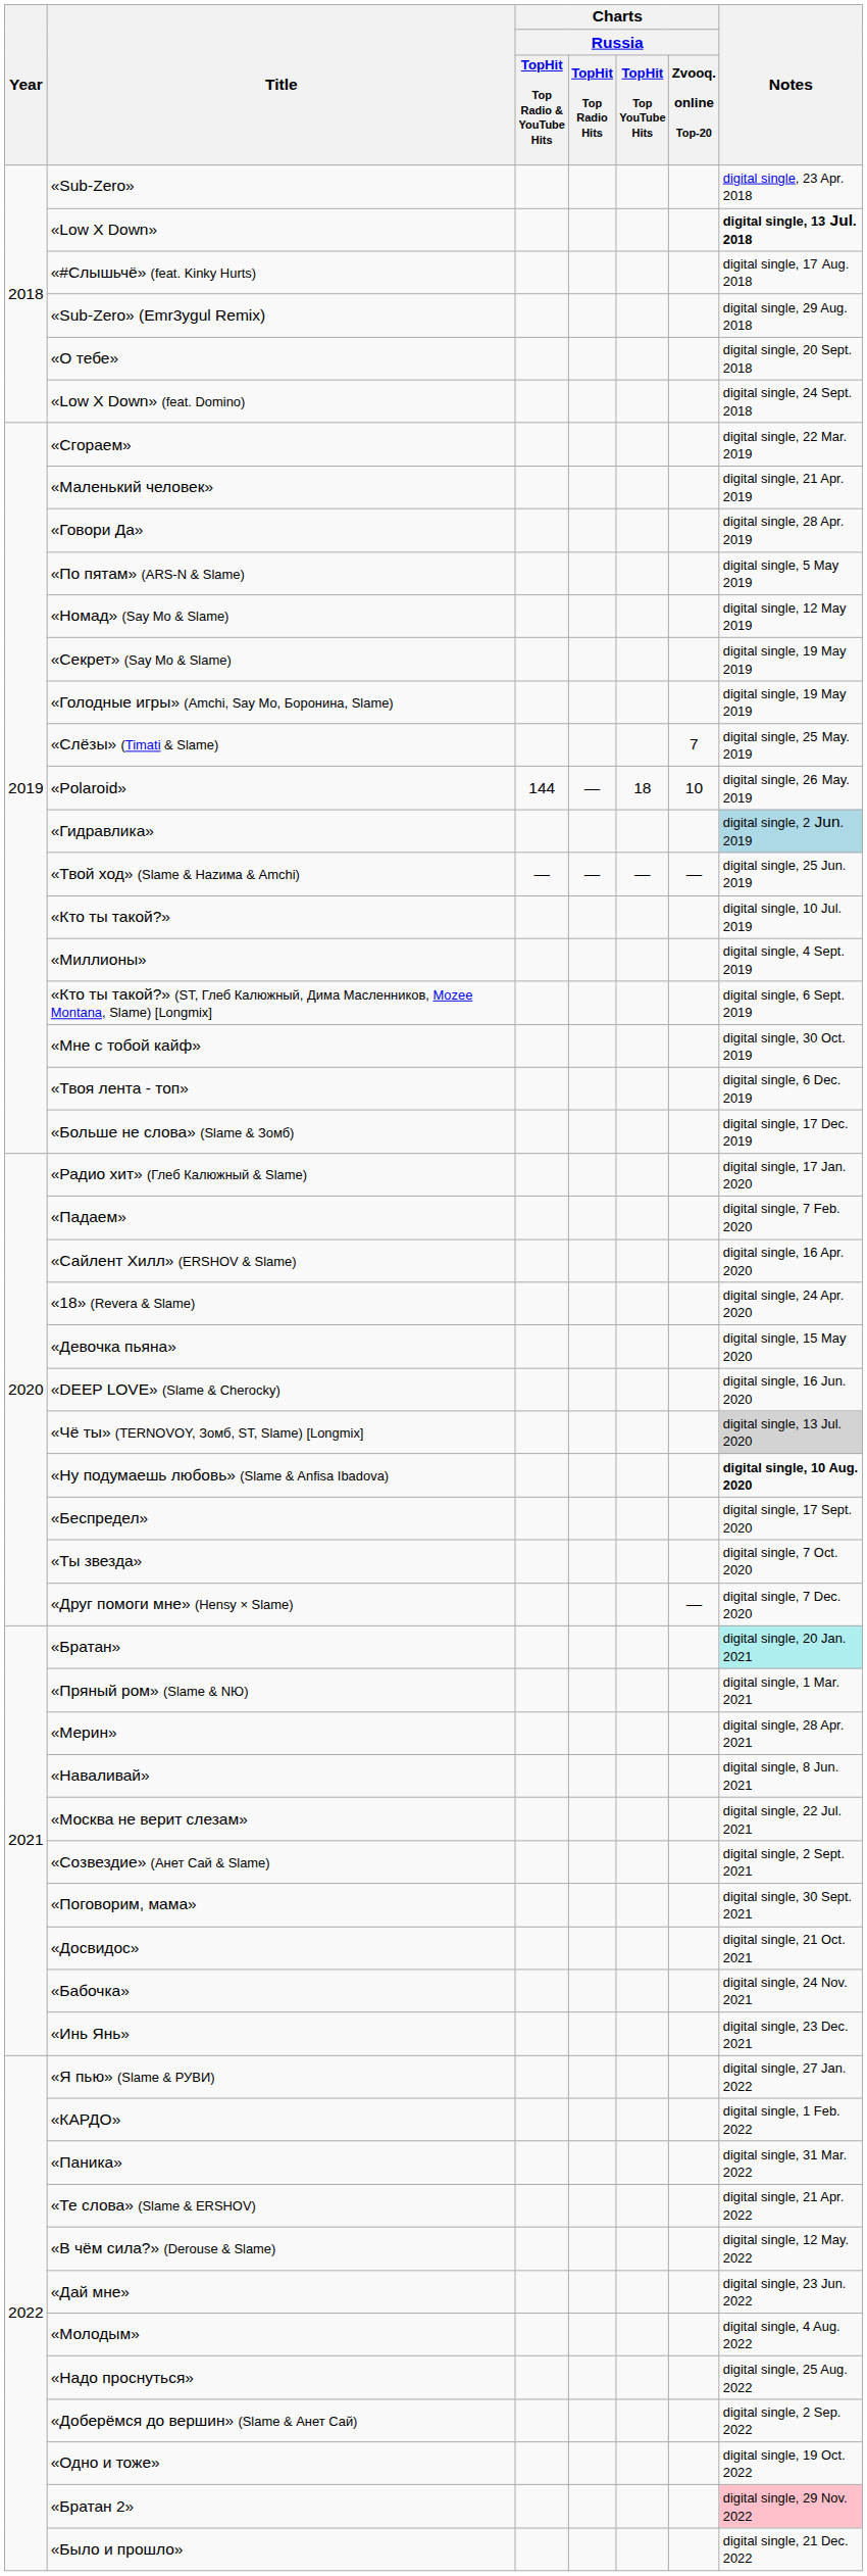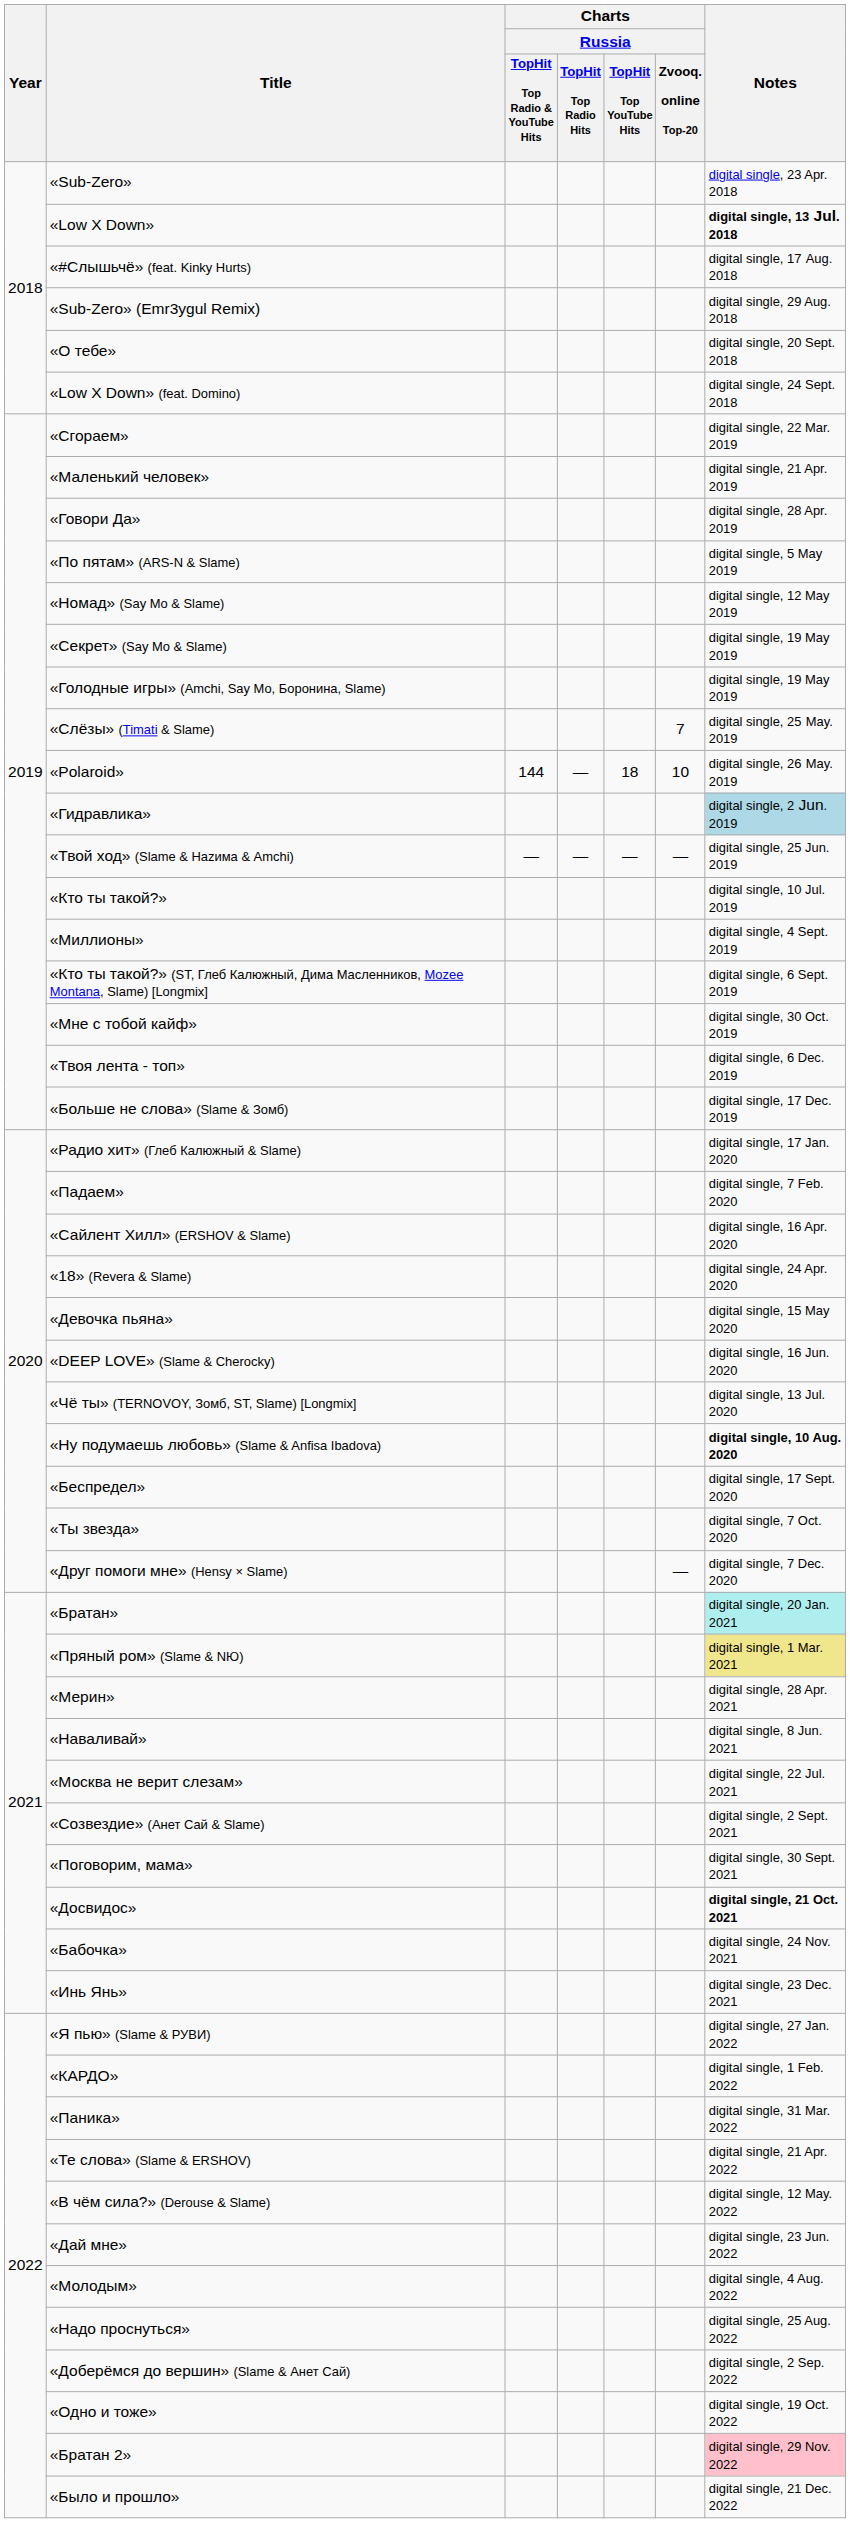«Чё ты» (TERNOVOY, Зомб, ST, Slame) [Longmix] | Notes: lightgrey background -> no background
«Пряный ром» (Slame & NЮ) | Notes: no background -> khaki background
«Досвидос» | Notes: normal -> bold
